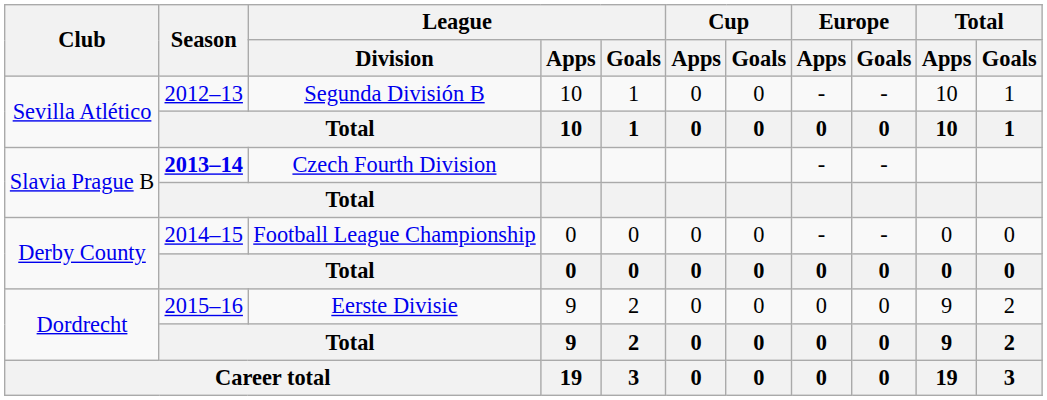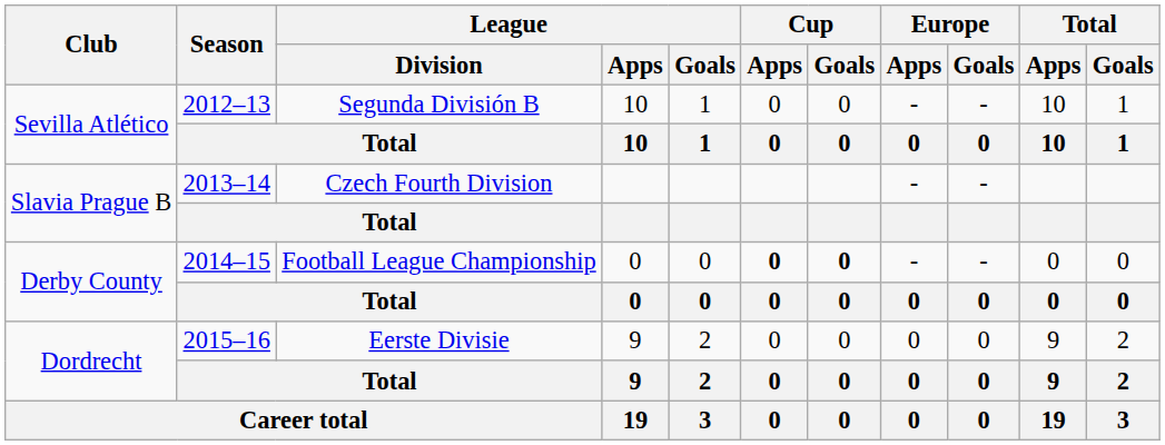Slavia Prague B / Czech Fourth Division | Season: bold -> normal
Derby County / Football League Championship | Cup / Apps: normal -> bold
Derby County / Football League Championship | Cup / Goals: normal -> bold
